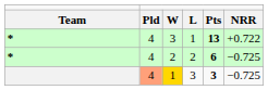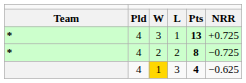row 3 | column 6: +0.722 -> +0.725
row 4 | column 5: 6 -> 8
row 5 | column 2: lightsalmon background -> no background
row 5 | column 5: 3 -> 4
row 5 | column 6: −0.725 -> −0.625
